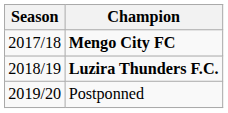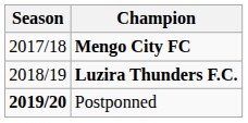Postponned | Season: normal -> bold
